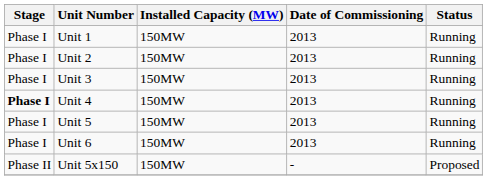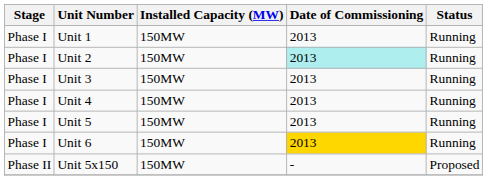Unit 2 | Date of Commissioning: no background -> paleturquoise background
Unit 4 | Stage: bold -> normal
Unit 6 | Date of Commissioning: no background -> gold background
